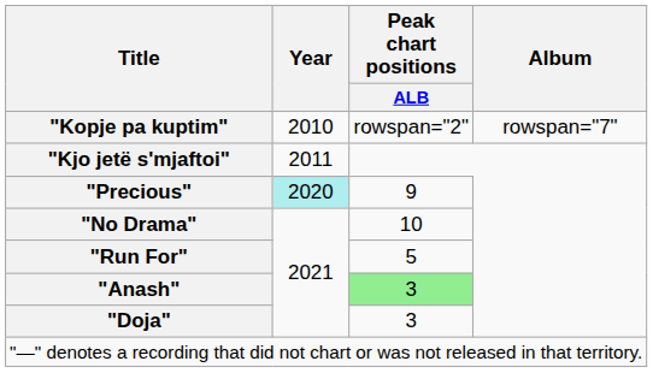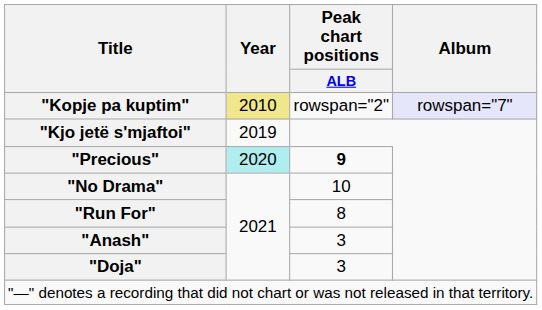"Kopje pa kuptim" | Year: no background -> khaki background
"Kopje pa kuptim" | Album: no background -> lavender background
"Kjo jetë s'mjaftoi" | Year: 2011 -> 2019
"Precious" | Peak chart positions / ALB: normal -> bold
"Run For" | Peak chart positions / ALB: 5 -> 8
"Anash" | Peak chart positions / ALB: lightgreen background -> no background
